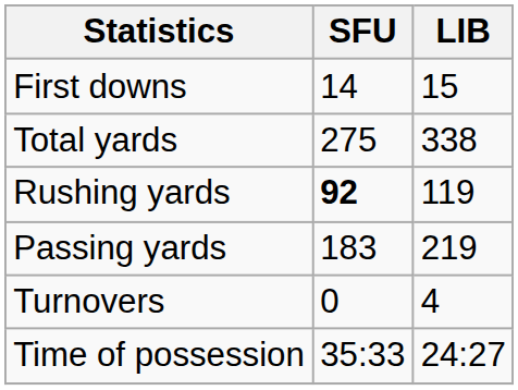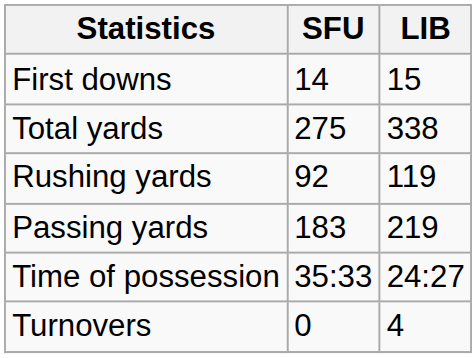Rushing yards | SFU: bold -> normal
rows swapped: Turnovers <-> Time of possession
